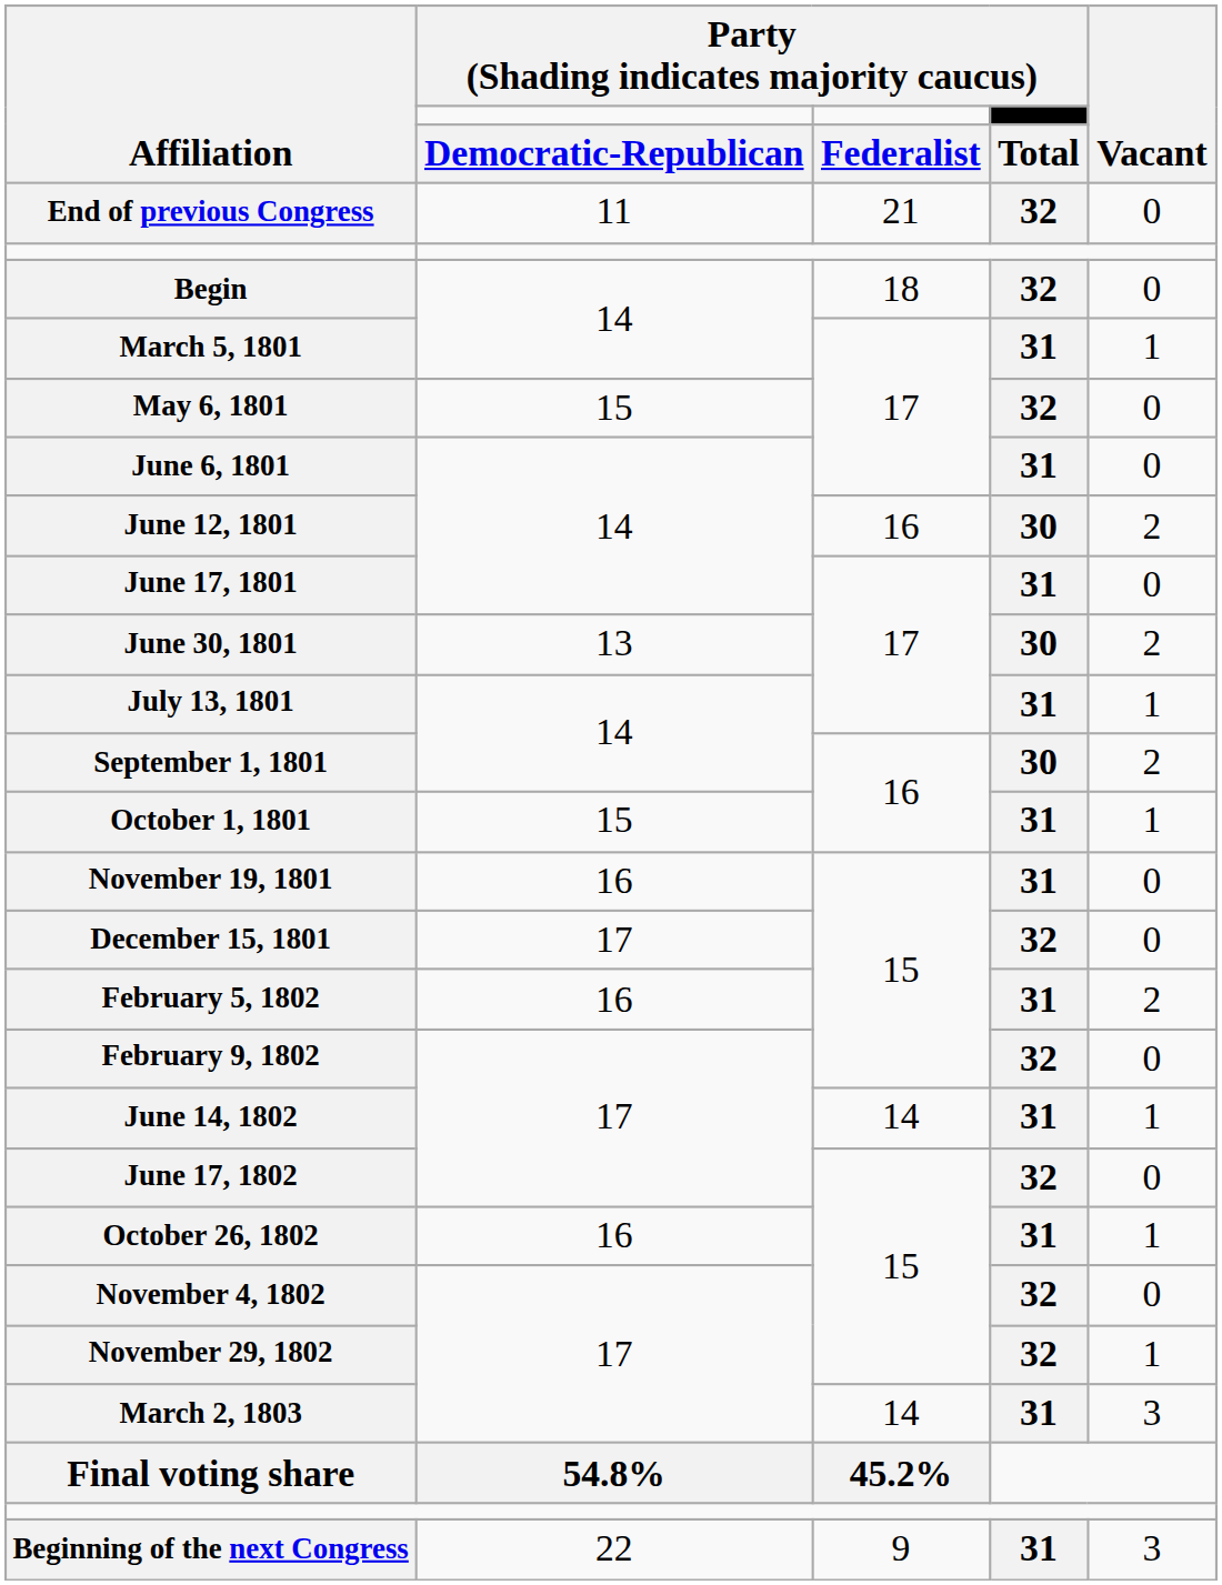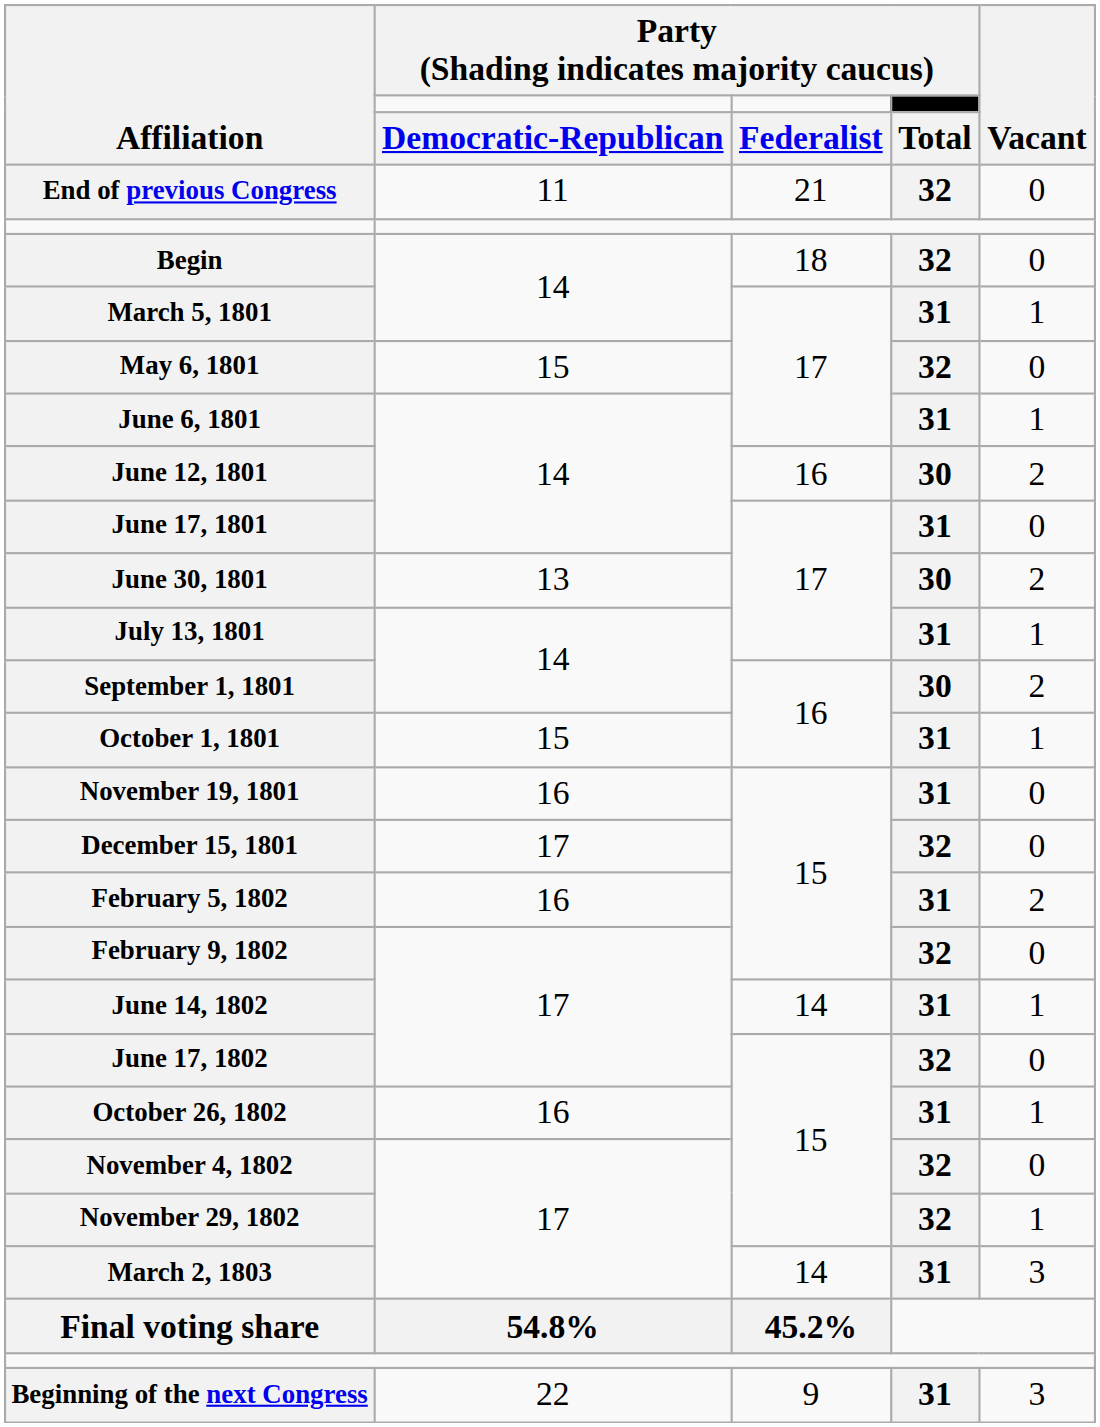June 6, 1801 | Vacant: 0 -> 1
